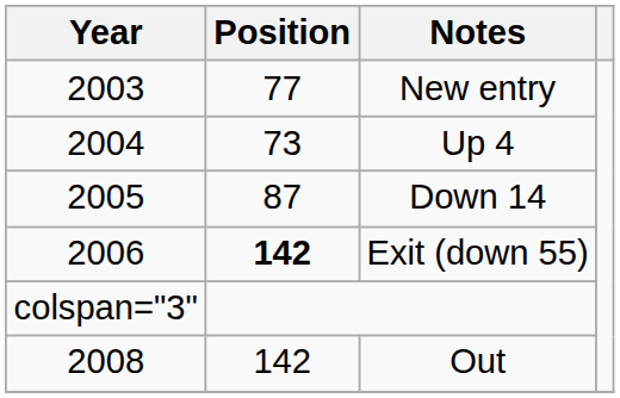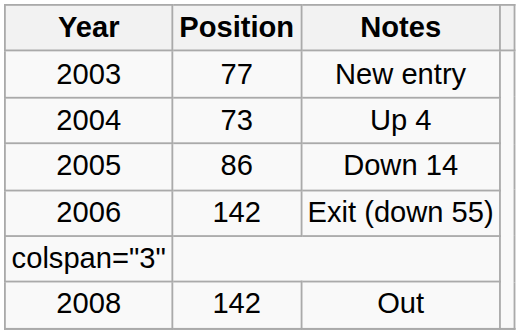Down 14 | Position: 87 -> 86
Exit (down 55) | Position: bold -> normal
